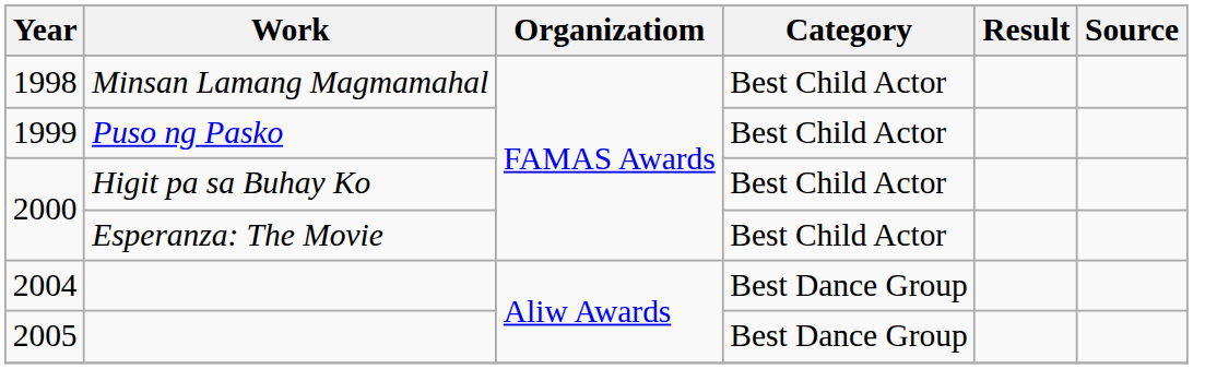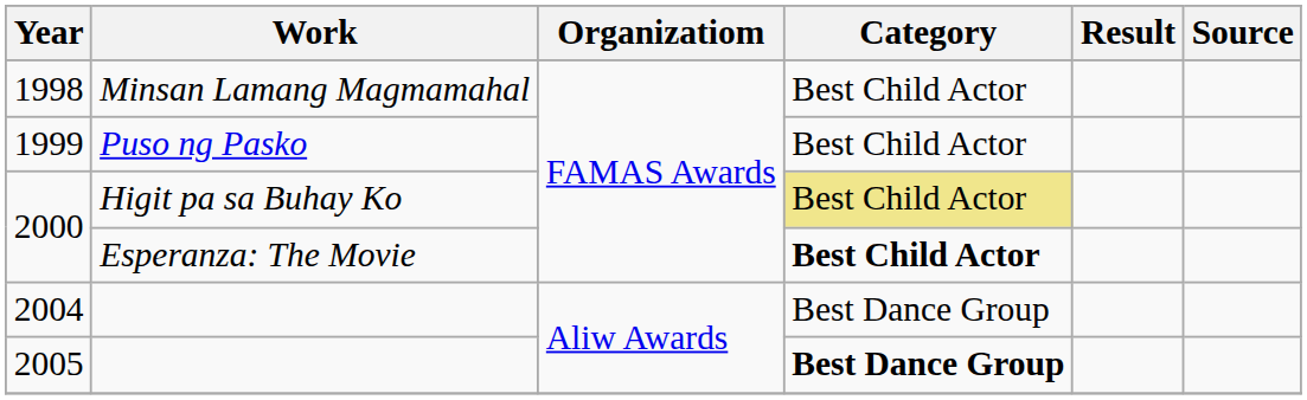2000 / Higit pa sa Buhay Ko | Category: no background -> khaki background
2000 / Esperanza: The Movie | Category: normal -> bold
2005 | Category: normal -> bold
